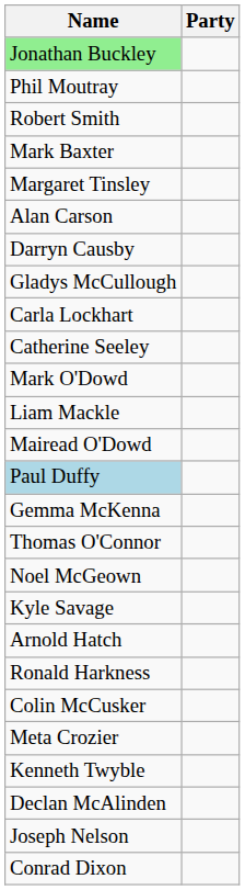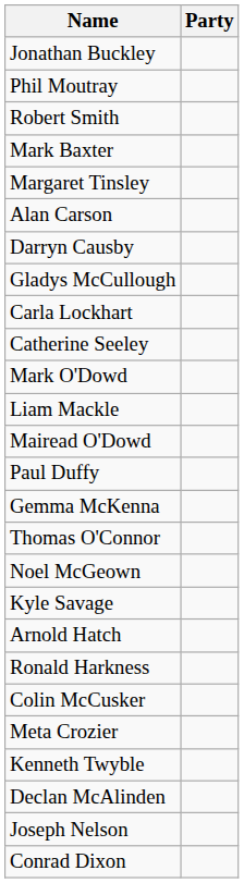Jonathan Buckley | Name: lightgreen background -> no background
Paul Duffy | Name: lightblue background -> no background
